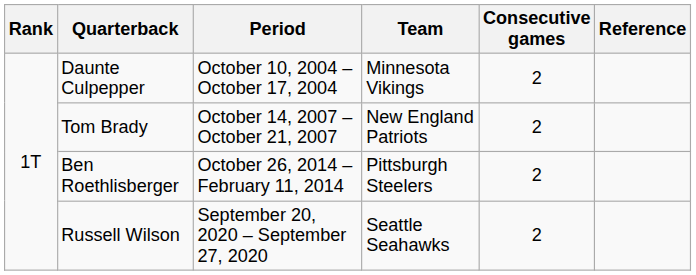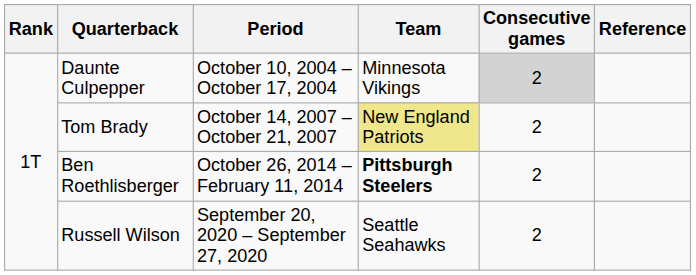Daunte Culpepper | Consecutive games: no background -> lightgrey background
Tom Brady | Team: no background -> khaki background
Ben Roethlisberger | Team: normal -> bold
